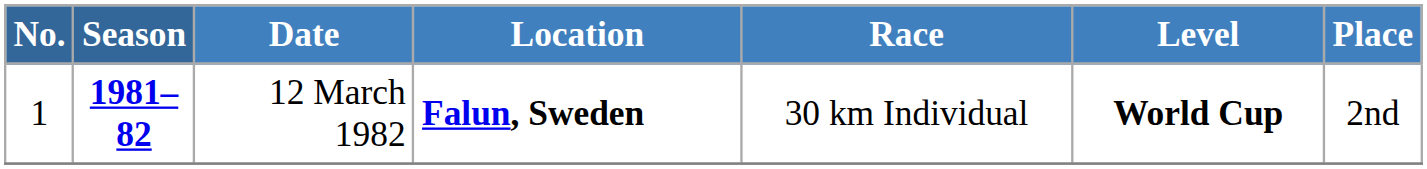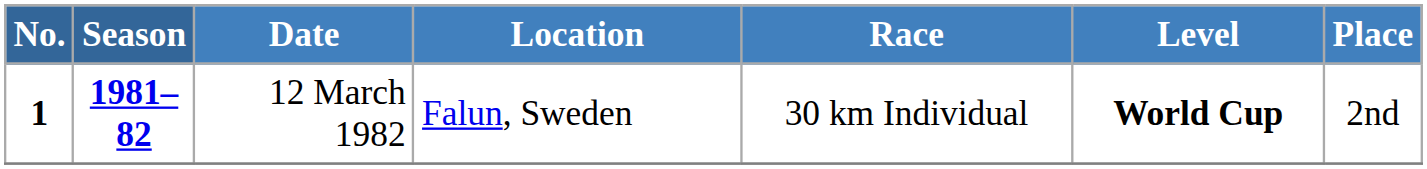12 March 1982 | No.: normal -> bold
12 March 1982 | Location: bold -> normal
